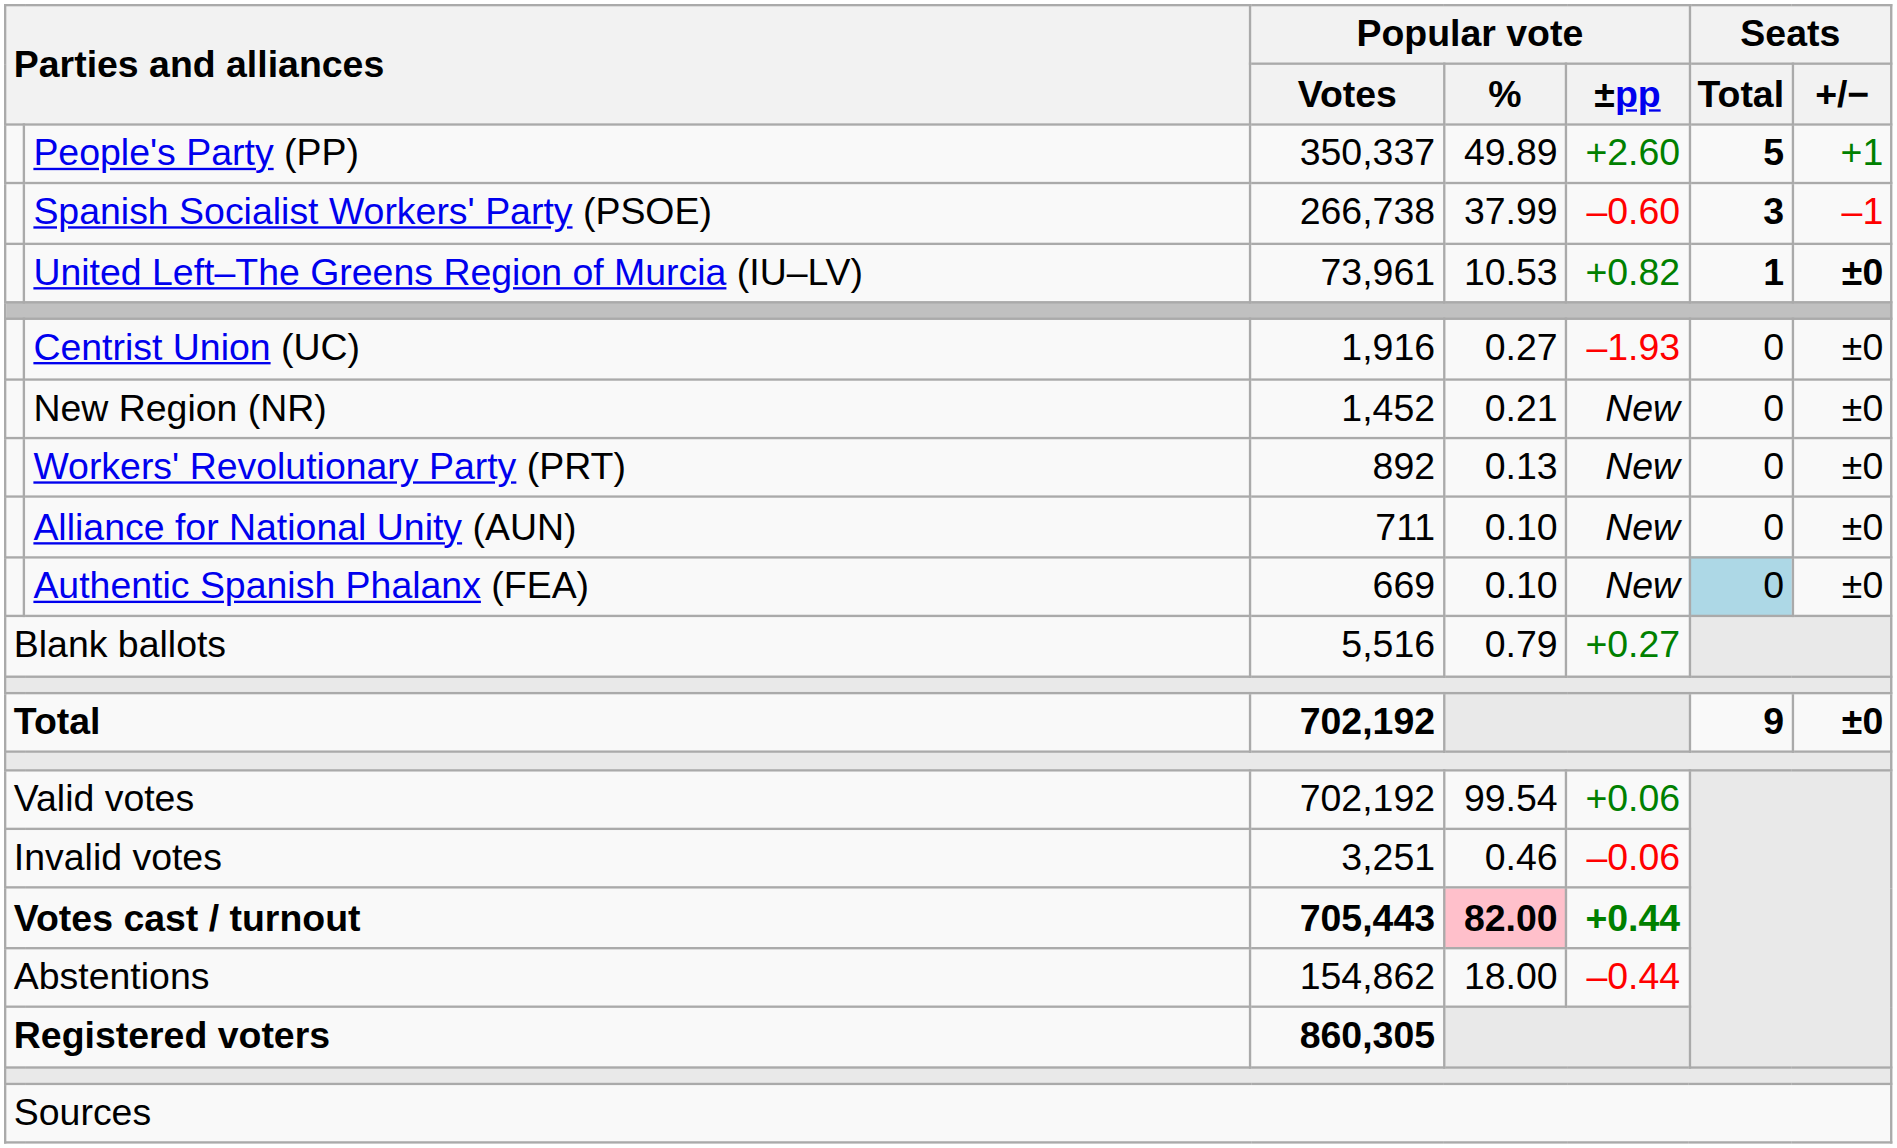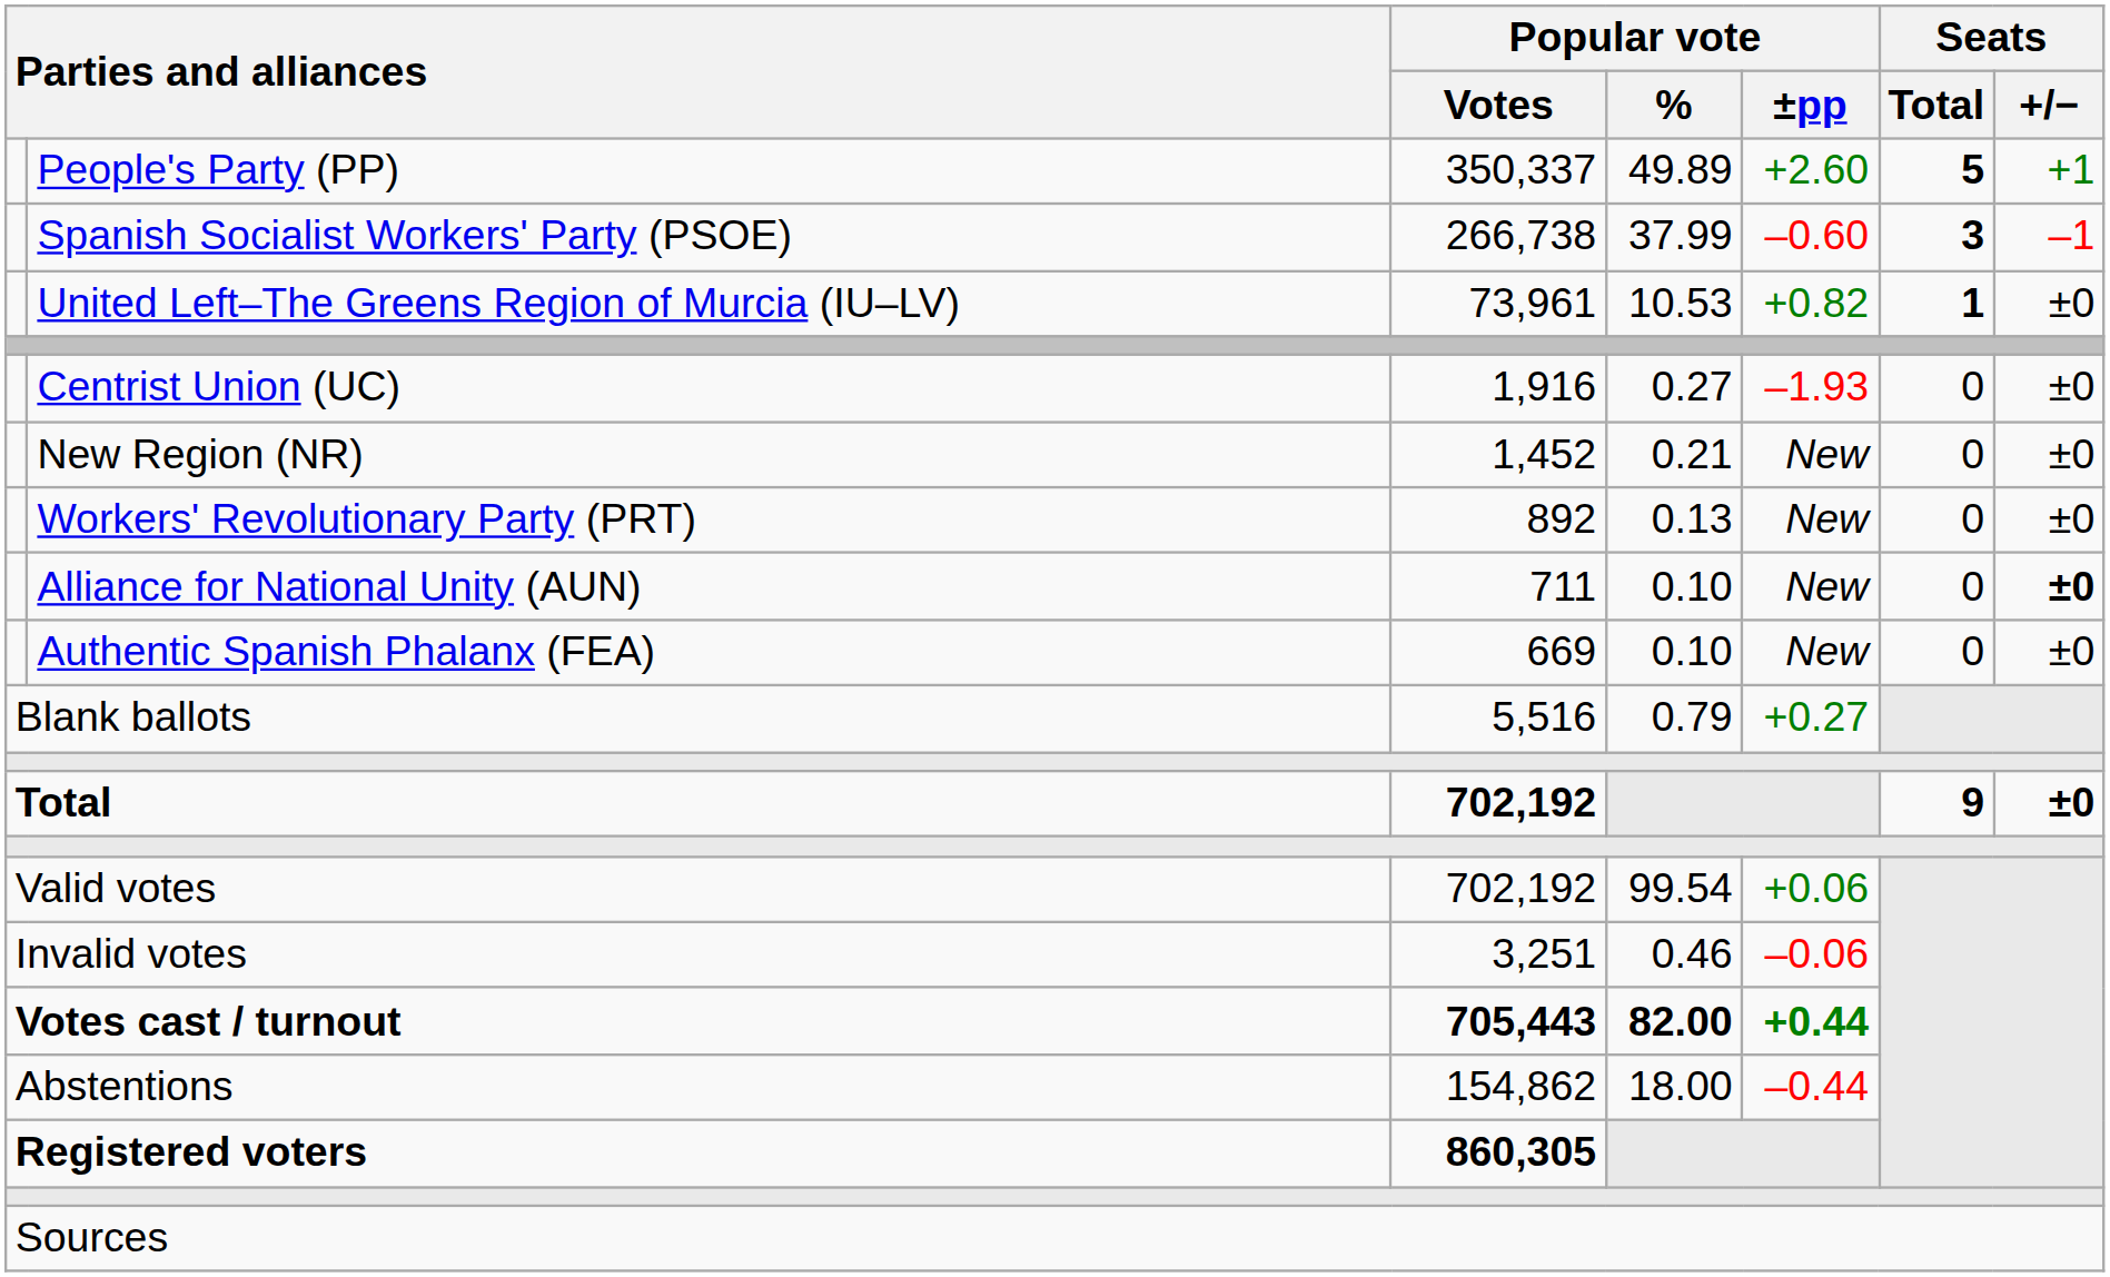United Left–The Greens Region of Murcia (IU–LV) | Seats / +/−: bold -> normal
Alliance for National Unity (AUN) | Seats / +/−: normal -> bold
Authentic Spanish Phalanx (FEA) | Seats / Total: lightblue background -> no background
Votes cast / turnout | Popular vote / %: pink background -> no background
